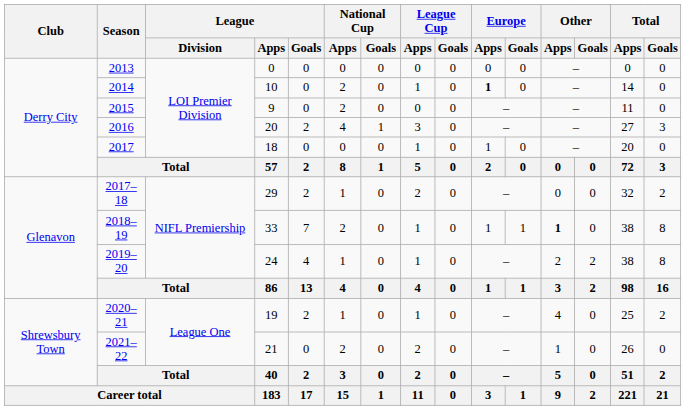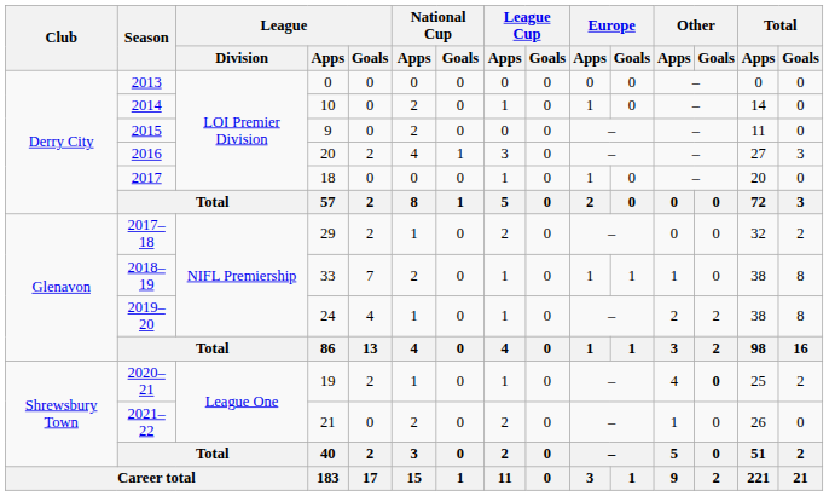2014 | Europe / Apps: bold -> normal
2018–19 | Other / Apps: bold -> normal
2020–21 | Other / Goals: normal -> bold
